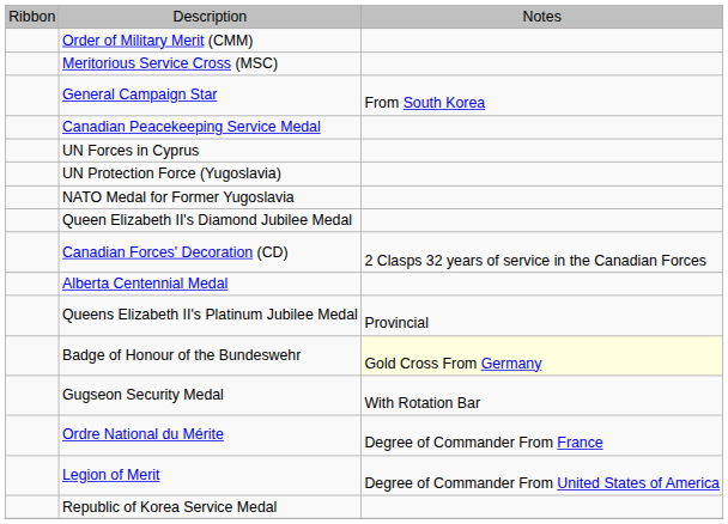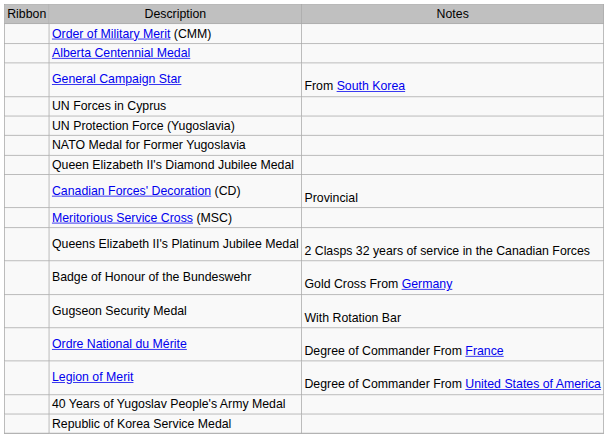rows swapped: Meritorious Service Cross (MSC) <-> Alberta Centennial Medal
- row: Canadian Peacekeeping Service Medal
Canadian Forces' Decoration (CD) | column 3: 2 Clasps 32 years of service in the Canadian Forces -> Provincial
Queens Elizabeth II's Platinum Jubilee Medal | column 3: Provincial -> 2 Clasps 32 years of service in the Canadian Forces
Badge of Honour of the Bundeswehr | column 3: lightyellow background -> no background
+ row: 40 Years of Yugoslav People's Army Medal
